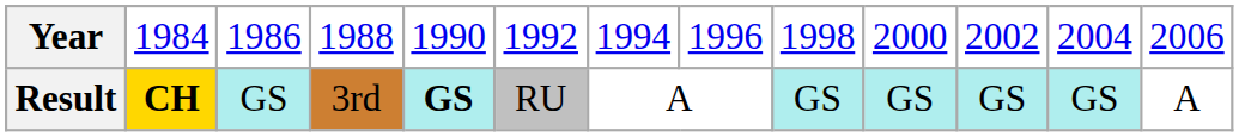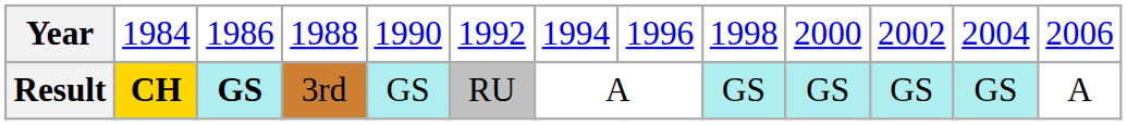Result | column 3: normal -> bold
Result | column 5: bold -> normal
